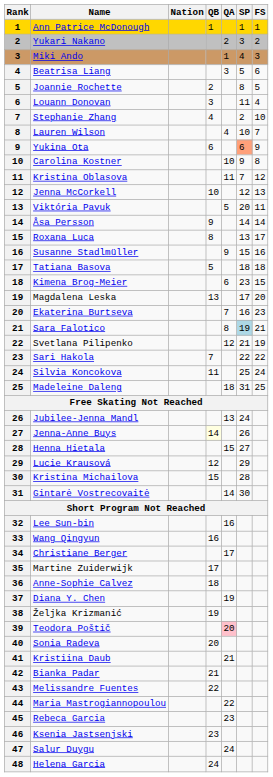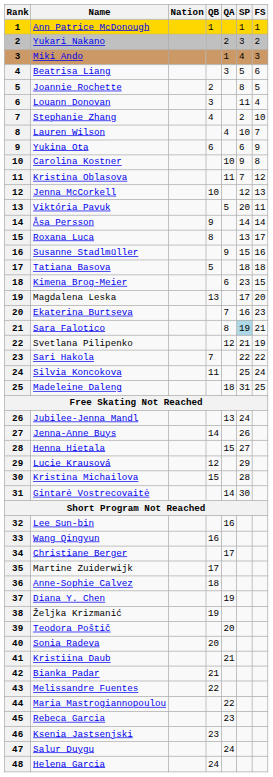Yukina Ota | SP: lightsalmon background -> no background
Jenna-Anne Buys | QB: lightyellow background -> no background
Teodora Poštič | QA: pink background -> no background
